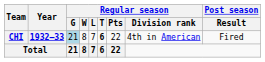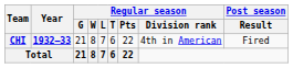CHI | Regular season / G: lightblue background -> no background
CHI | Regular season / T: bold -> normal
